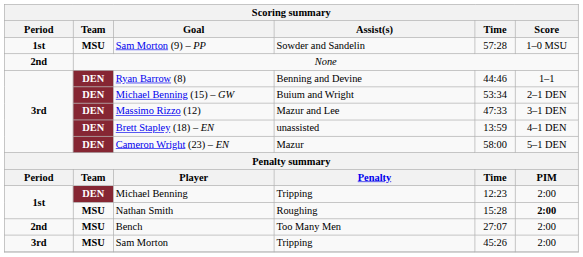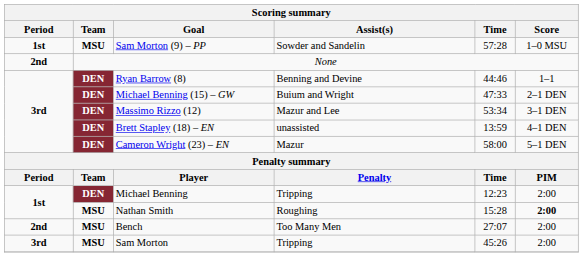Michael Benning (15) – GW | Time: 53:34 -> 47:33
Massimo Rizzo (12) | Time: 47:33 -> 53:34
